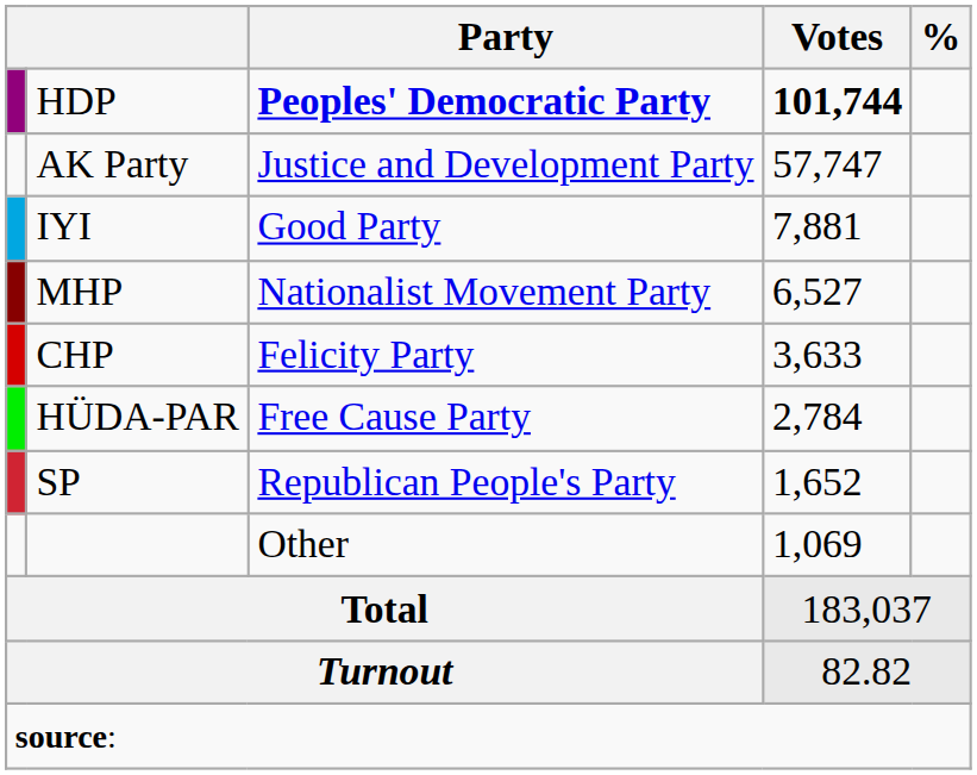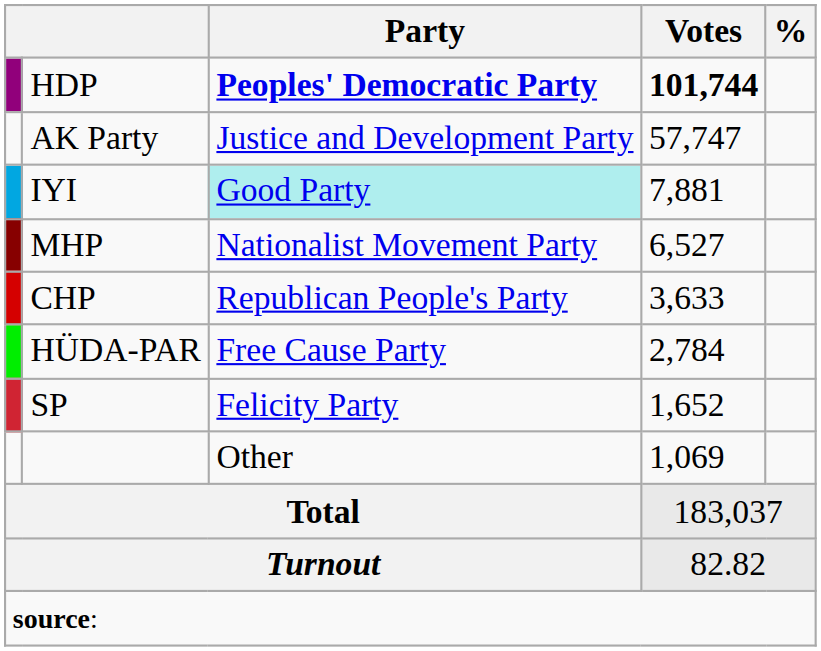IYI | Party: no background -> paleturquoise background
CHP | Party: Felicity Party -> Republican People's Party
SP | Party: Republican People's Party -> Felicity Party
